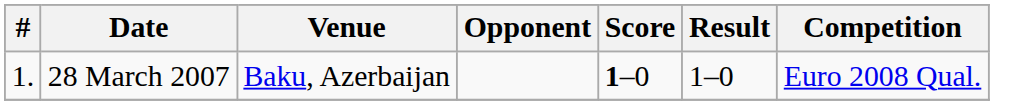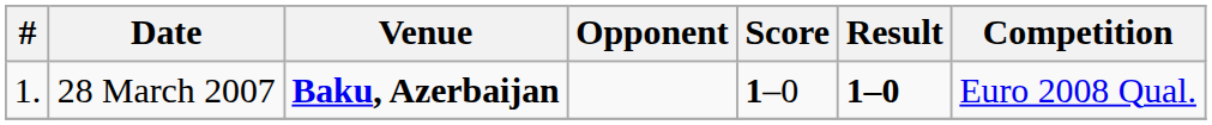28 March 2007 | Venue: normal -> bold
28 March 2007 | Result: normal -> bold
